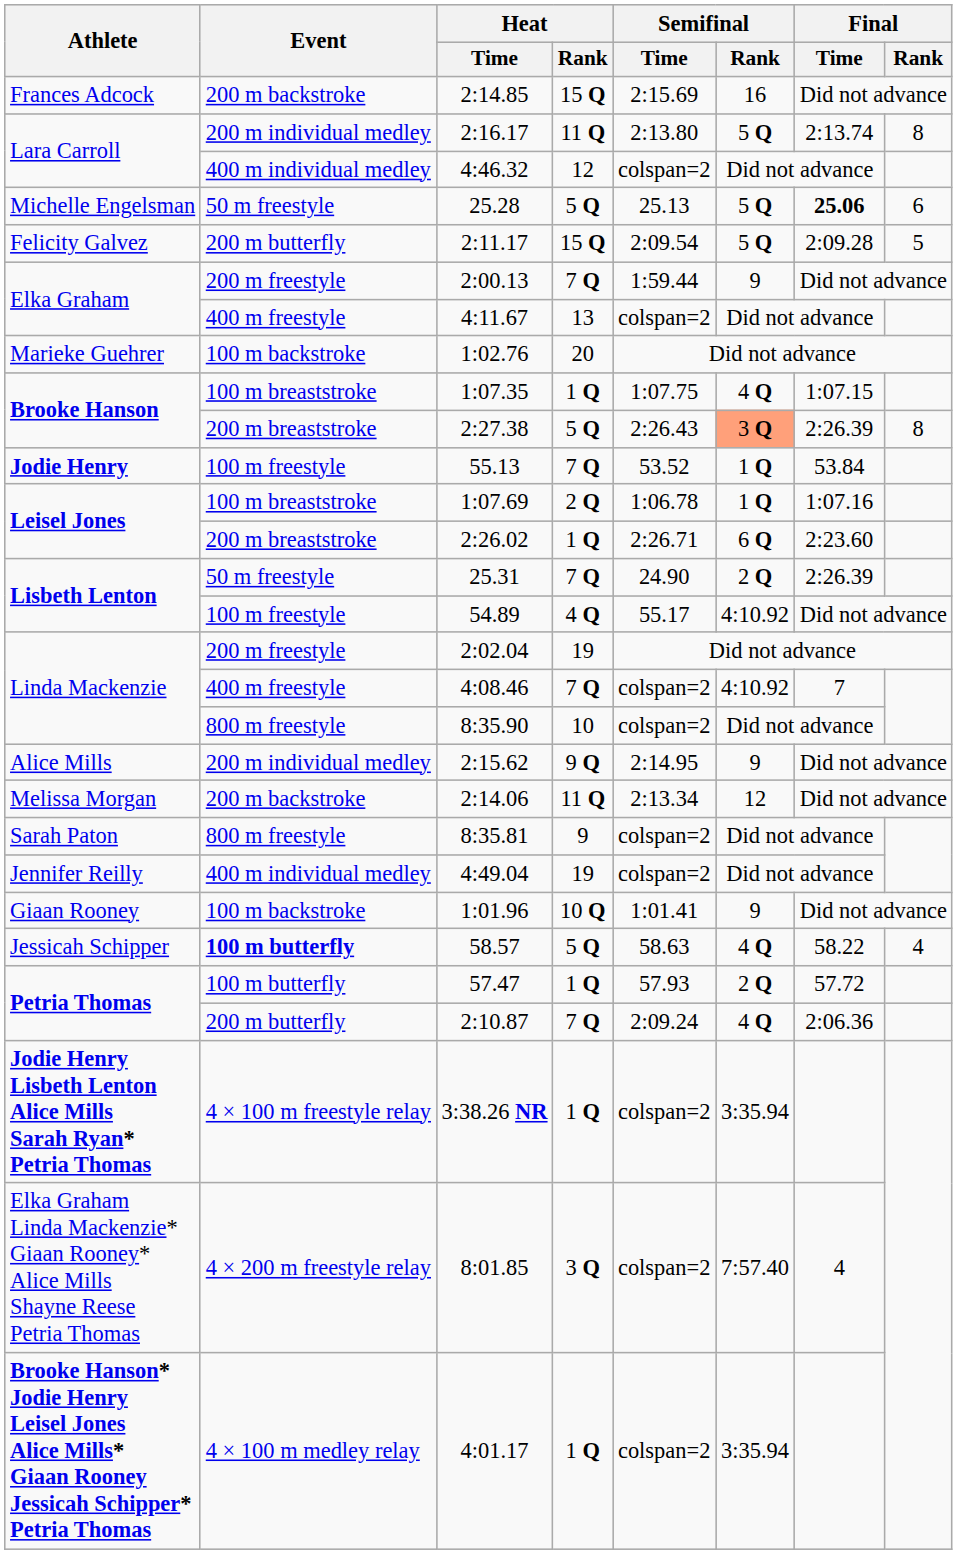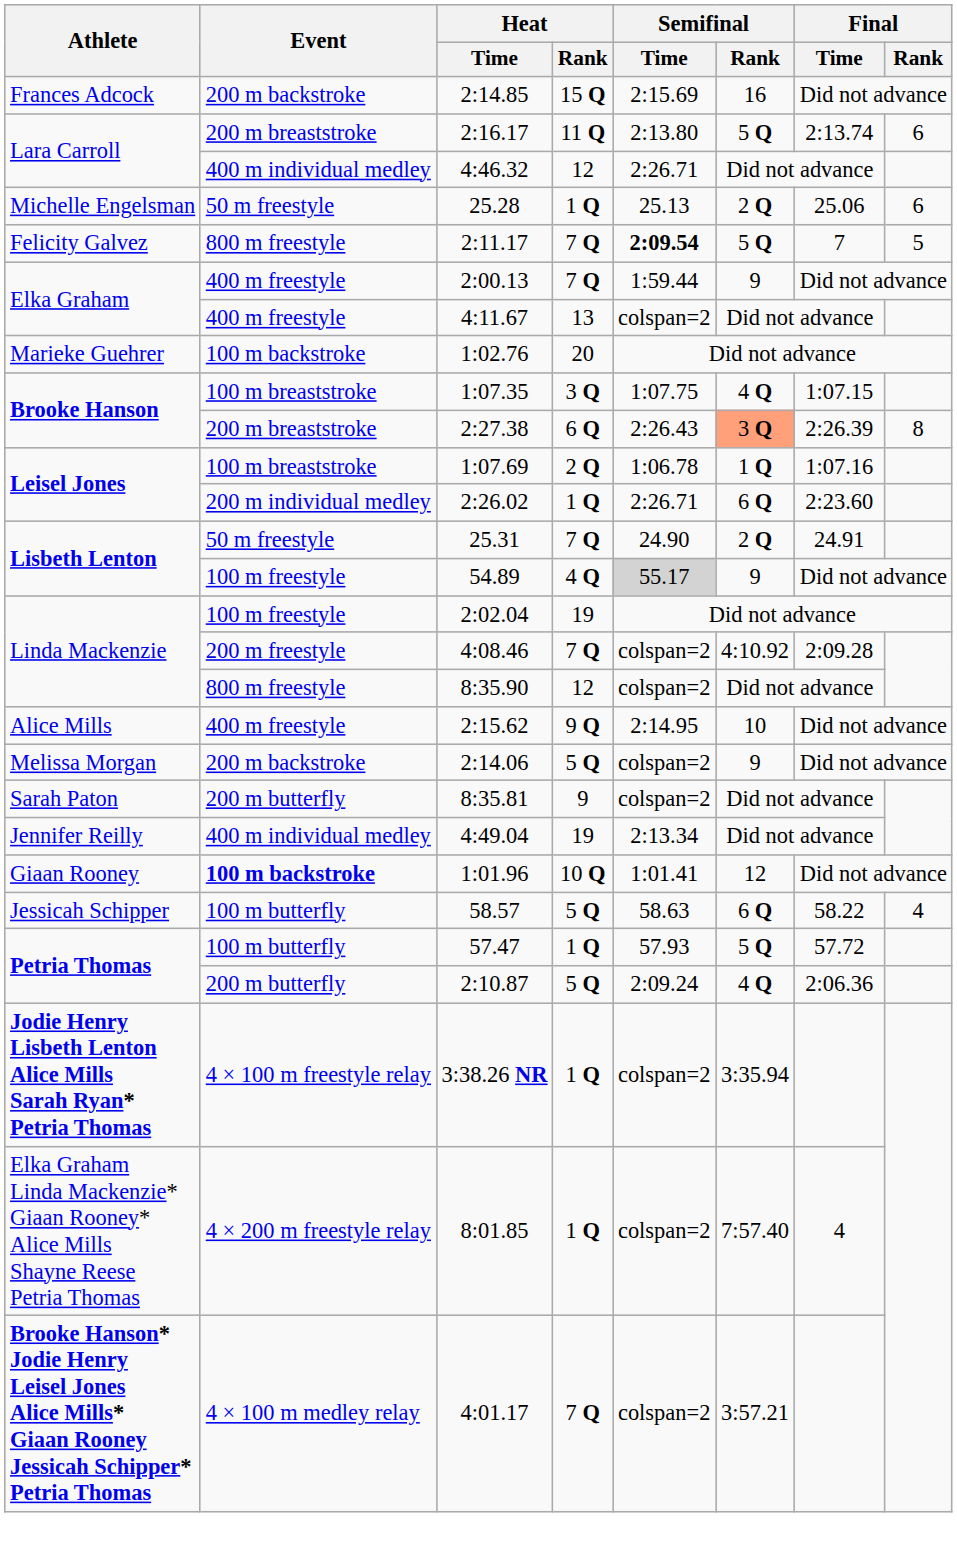2:16.17 | Event: 200 m individual medley -> 200 m breaststroke
2:16.17 | Final / Rank: 8 -> 6
4:46.32 | Semifinal / Time: colspan=2 -> 2:26.71
25.28 | Heat / Rank: 5 Q -> 1 Q
25.28 | Semifinal / Rank: 5 Q -> 2 Q
25.28 | Final / Time: bold -> normal
2:11.17 | Event: 200 m butterfly -> 800 m freestyle
2:11.17 | Heat / Rank: 15 Q -> 7 Q
2:11.17 | Semifinal / Time: normal -> bold
2:11.17 | Final / Time: 2:09.28 -> 7
2:00.13 | Event: 200 m freestyle -> 400 m freestyle
1:07.35 | Heat / Rank: 1 Q -> 3 Q
2:27.38 | Heat / Rank: 5 Q -> 6 Q
- row: Jodie Henry | 100 m freestyle | 55.13 | 7 Q | 53.52 | 1 Q | 53.84
2:26.02 | Event: 200 m breaststroke -> 200 m individual medley
25.31 | Final / Time: 2:26.39 -> 24.91
54.89 | Semifinal / Time: no background -> lightgrey background
54.89 | Semifinal / Rank: 4:10.92 -> 9
2:02.04 | Event: 200 m freestyle -> 100 m freestyle
4:08.46 | Event: 400 m freestyle -> 200 m freestyle
4:08.46 | Final / Time: 7 -> 2:09.28
8:35.90 | Heat / Rank: 10 -> 12
2:15.62 | Event: 200 m individual medley -> 400 m freestyle
2:15.62 | Semifinal / Rank: 9 -> 10
2:14.06 | Heat / Rank: 11 Q -> 5 Q
2:14.06 | Semifinal / Time: 2:13.34 -> colspan=2
2:14.06 | Semifinal / Rank: 12 -> 9
8:35.81 | Event: 800 m freestyle -> 200 m butterfly
4:49.04 | Semifinal / Time: colspan=2 -> 2:13.34
1:01.96 | Event: normal -> bold
1:01.96 | Semifinal / Rank: 9 -> 12
58.57 | Event: bold -> normal
58.57 | Semifinal / Rank: 4 Q -> 6 Q
57.47 | Semifinal / Rank: 2 Q -> 5 Q
2:10.87 | Heat / Rank: 7 Q -> 5 Q
8:01.85 | Heat / Rank: 3 Q -> 1 Q
4:01.17 | Heat / Rank: 1 Q -> 7 Q
4:01.17 | Semifinal / Rank: 3:35.94 -> 3:57.21
